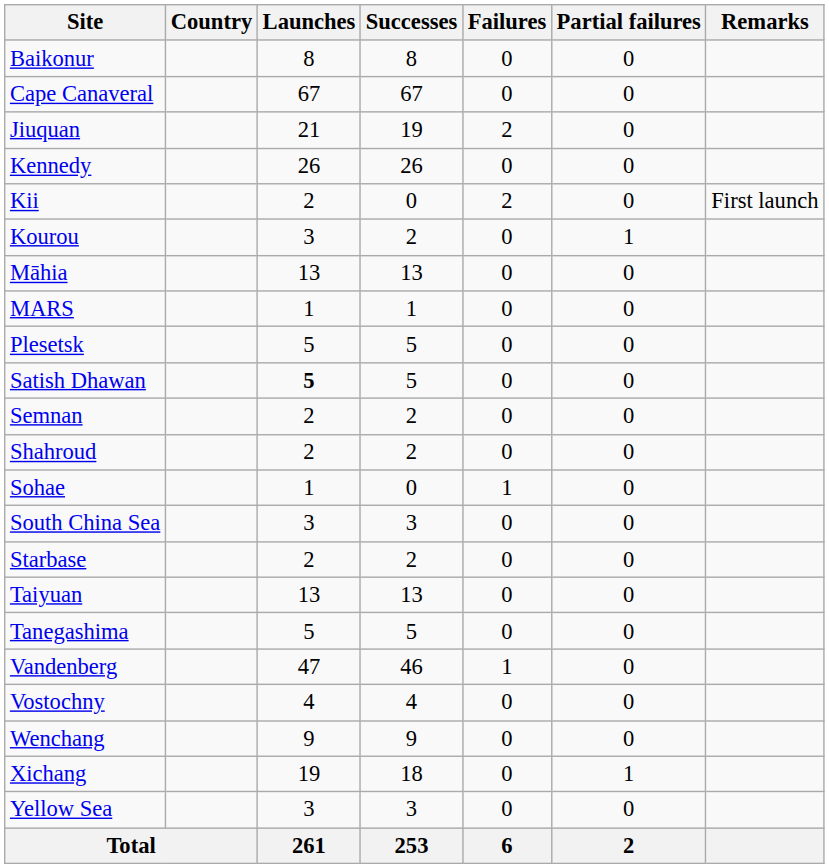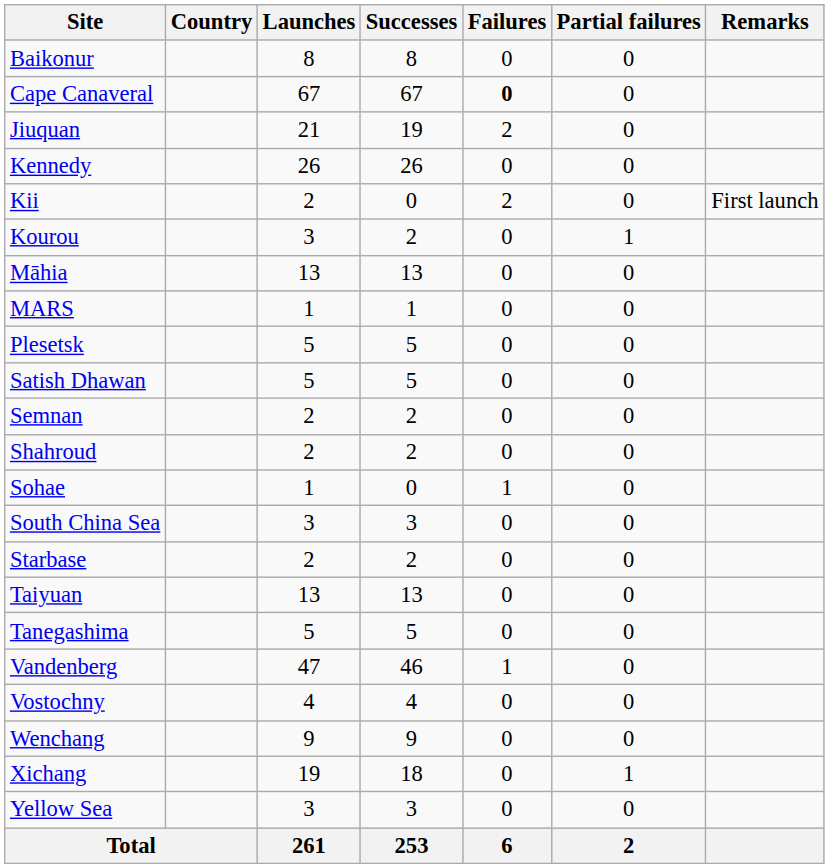Cape Canaveral | Failures: normal -> bold
Satish Dhawan | Launches: bold -> normal
